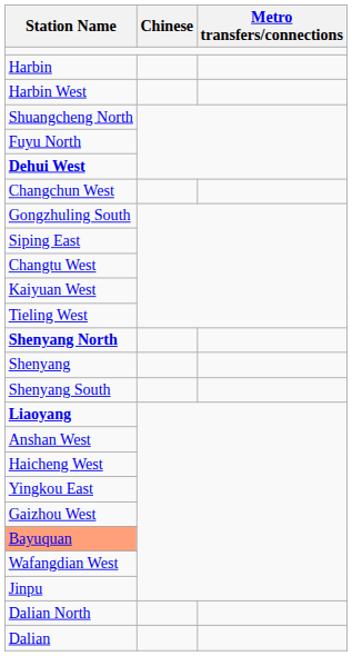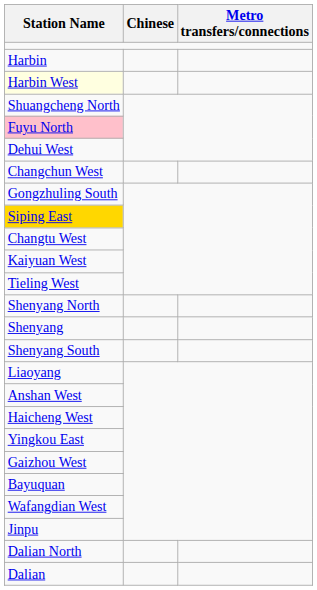Harbin West | Station Name: no background -> lightyellow background
Fuyu North | Station Name: no background -> pink background
Dehui West | Station Name: bold -> normal
Siping East | Station Name: no background -> gold background
Shenyang North | Station Name: bold -> normal
Liaoyang | Station Name: bold -> normal
Bayuquan | Station Name: lightsalmon background -> no background
